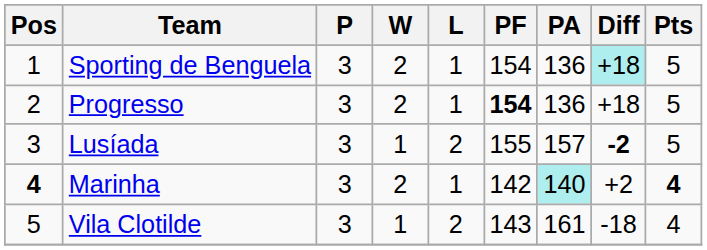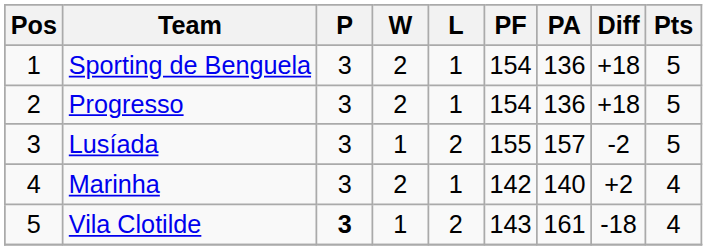Sporting de Benguela | Diff: paleturquoise background -> no background
Progresso | PF: bold -> normal
Lusíada | Diff: bold -> normal
Marinha | Pos: bold -> normal
Marinha | PA: paleturquoise background -> no background
Marinha | Pts: bold -> normal
Vila Clotilde | P: normal -> bold
